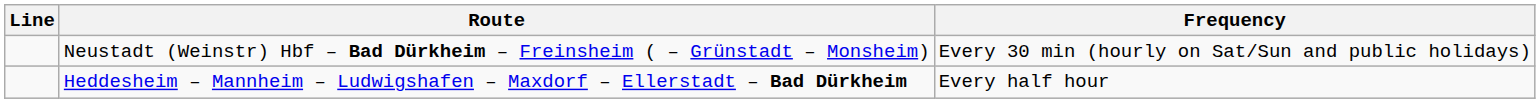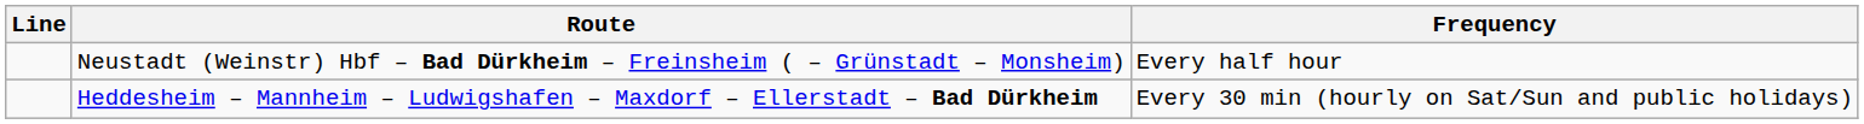row 2 | Frequency: Every 30 min (hourly on Sat/Sun and public holidays) -> Every half hour
row 3 | Frequency: Every half hour -> Every 30 min (hourly on Sat/Sun and public holidays)
